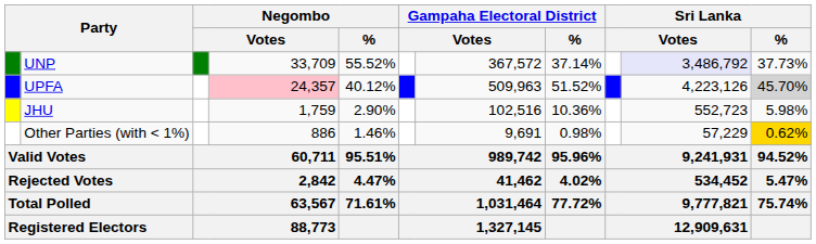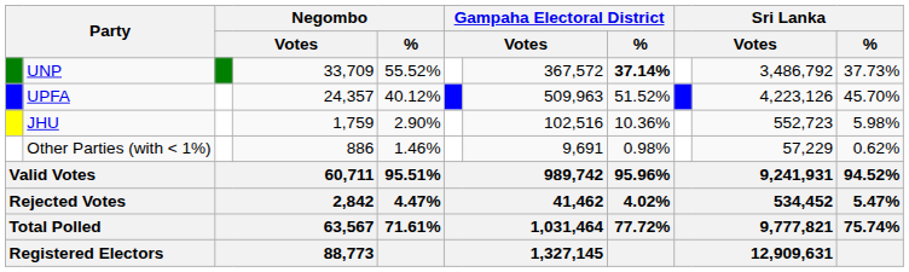UNP | Gampaha Electoral District / %: normal -> bold
UNP | column 10: lavender background -> no background
UPFA | column 4: pink background -> no background
UPFA | Sri Lanka / %: lightgrey background -> no background
Other Parties (with < 1%) | Sri Lanka / %: gold background -> no background
